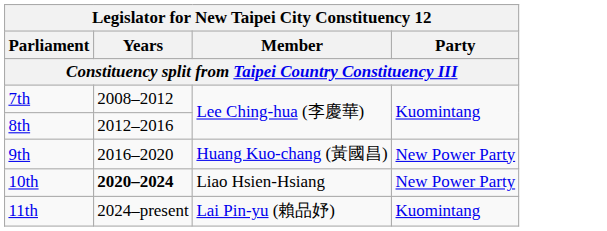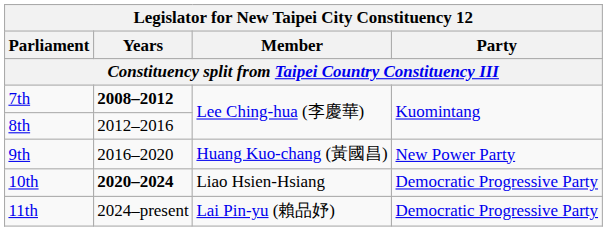7th | Years: normal -> bold
10th | Party: New Power Party -> Democratic Progressive Party
11th | Party: Kuomintang -> Democratic Progressive Party
